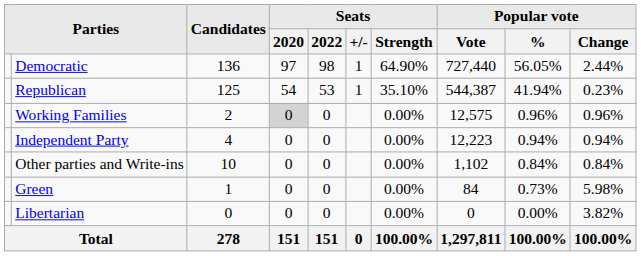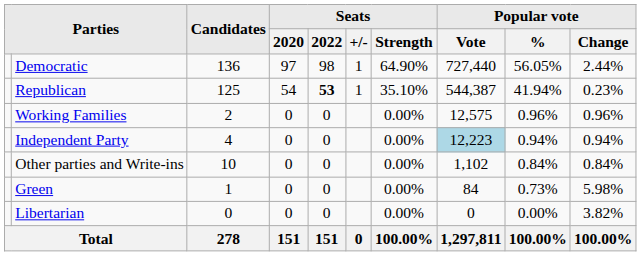Republican | Seats / 2022: normal -> bold
Working Families | Seats / 2020: lightgrey background -> no background
Independent Party | Popular vote / Vote: no background -> lightblue background
